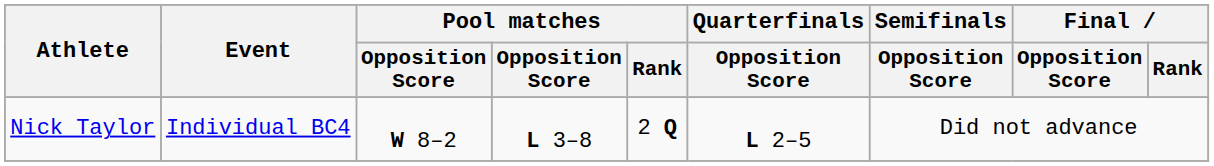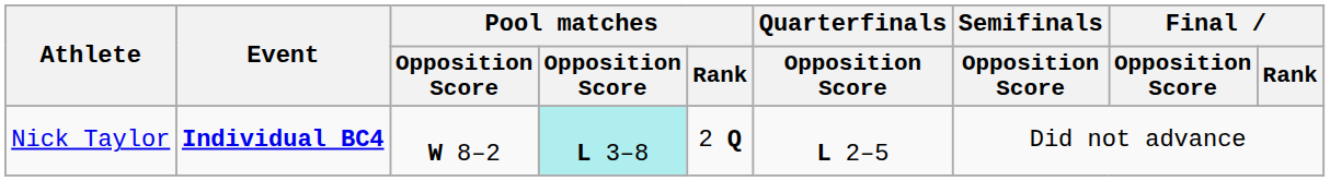Nick Taylor | Event: normal -> bold
Nick Taylor | column 4: no background -> paleturquoise background
